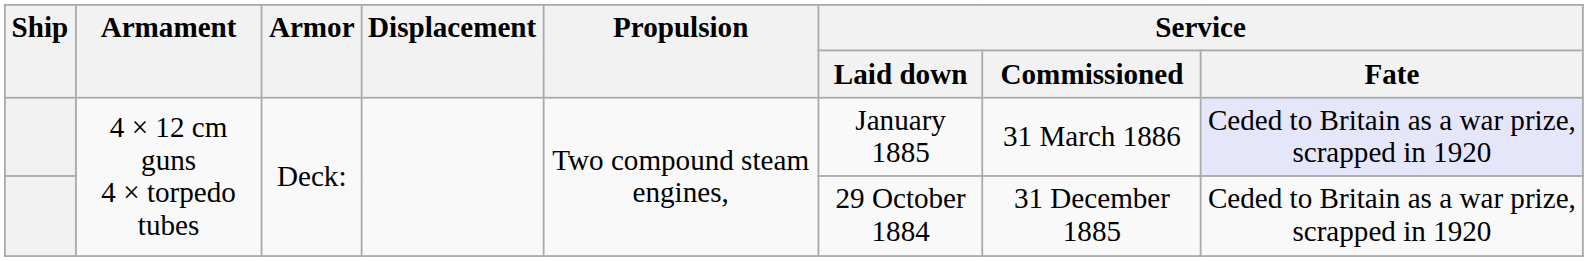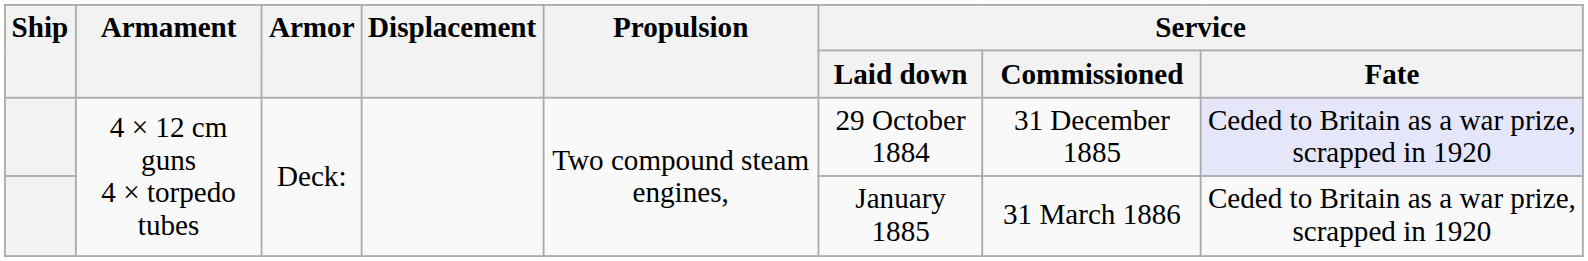row 3 | Service / Laid down: January 1885 -> 29 October 1884
row 3 | Service / Commissioned: 31 March 1886 -> 31 December 1885
row 4 | Service / Laid down: 29 October 1884 -> January 1885
row 4 | Service / Commissioned: 31 December 1885 -> 31 March 1886
